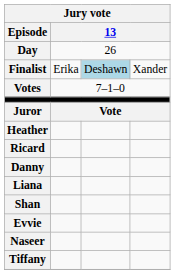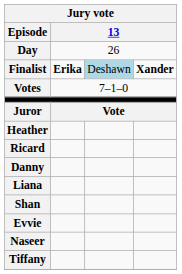Finalist | column 2: normal -> bold
Finalist | column 4: normal -> bold
